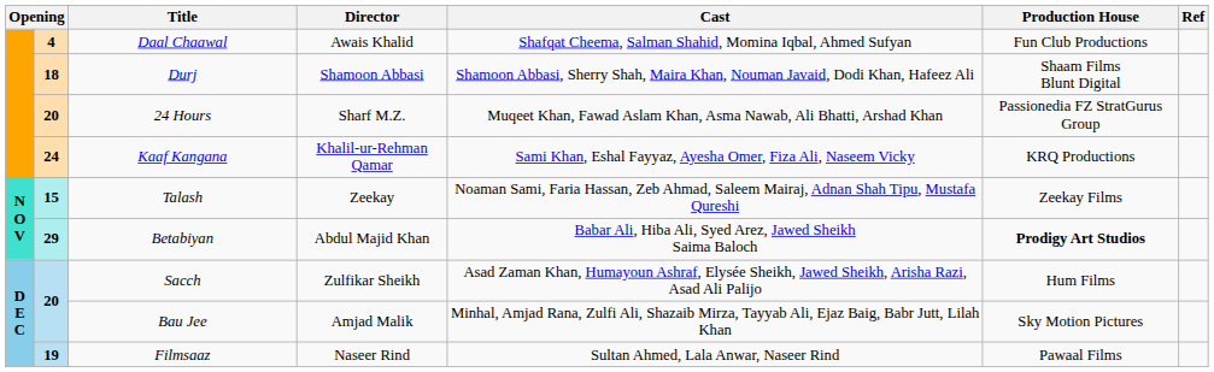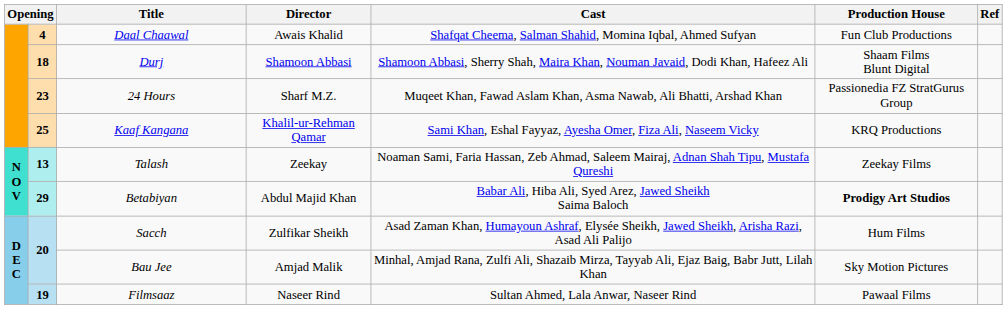24 Hours | column 2: 20 -> 23
Kaaf Kangana | column 2: 24 -> 25
Talash | column 2: 15 -> 13
